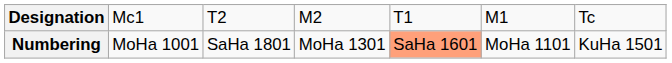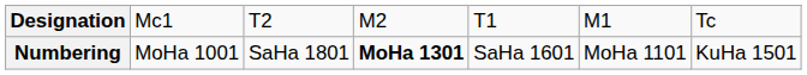Numbering | column 4: normal -> bold
Numbering | column 5: lightsalmon background -> no background
